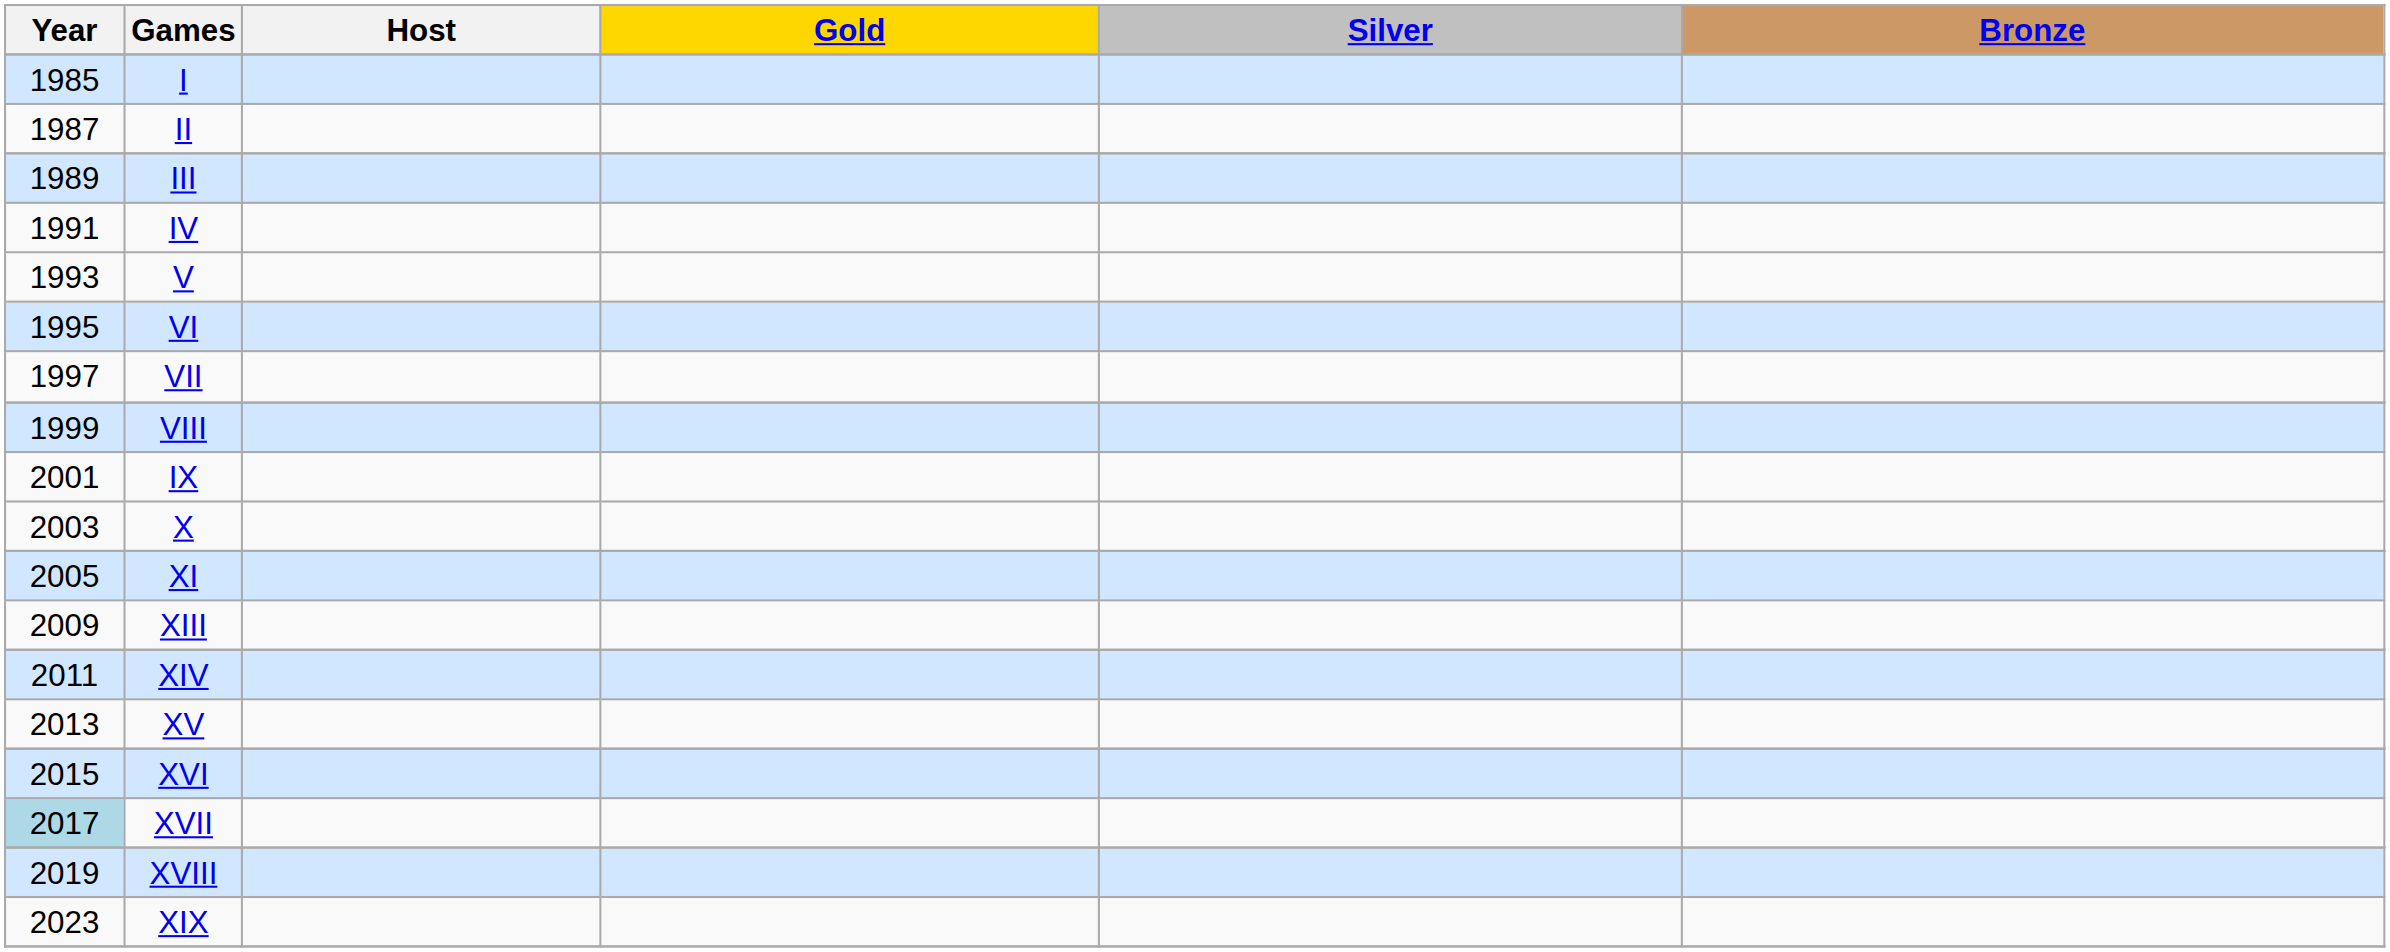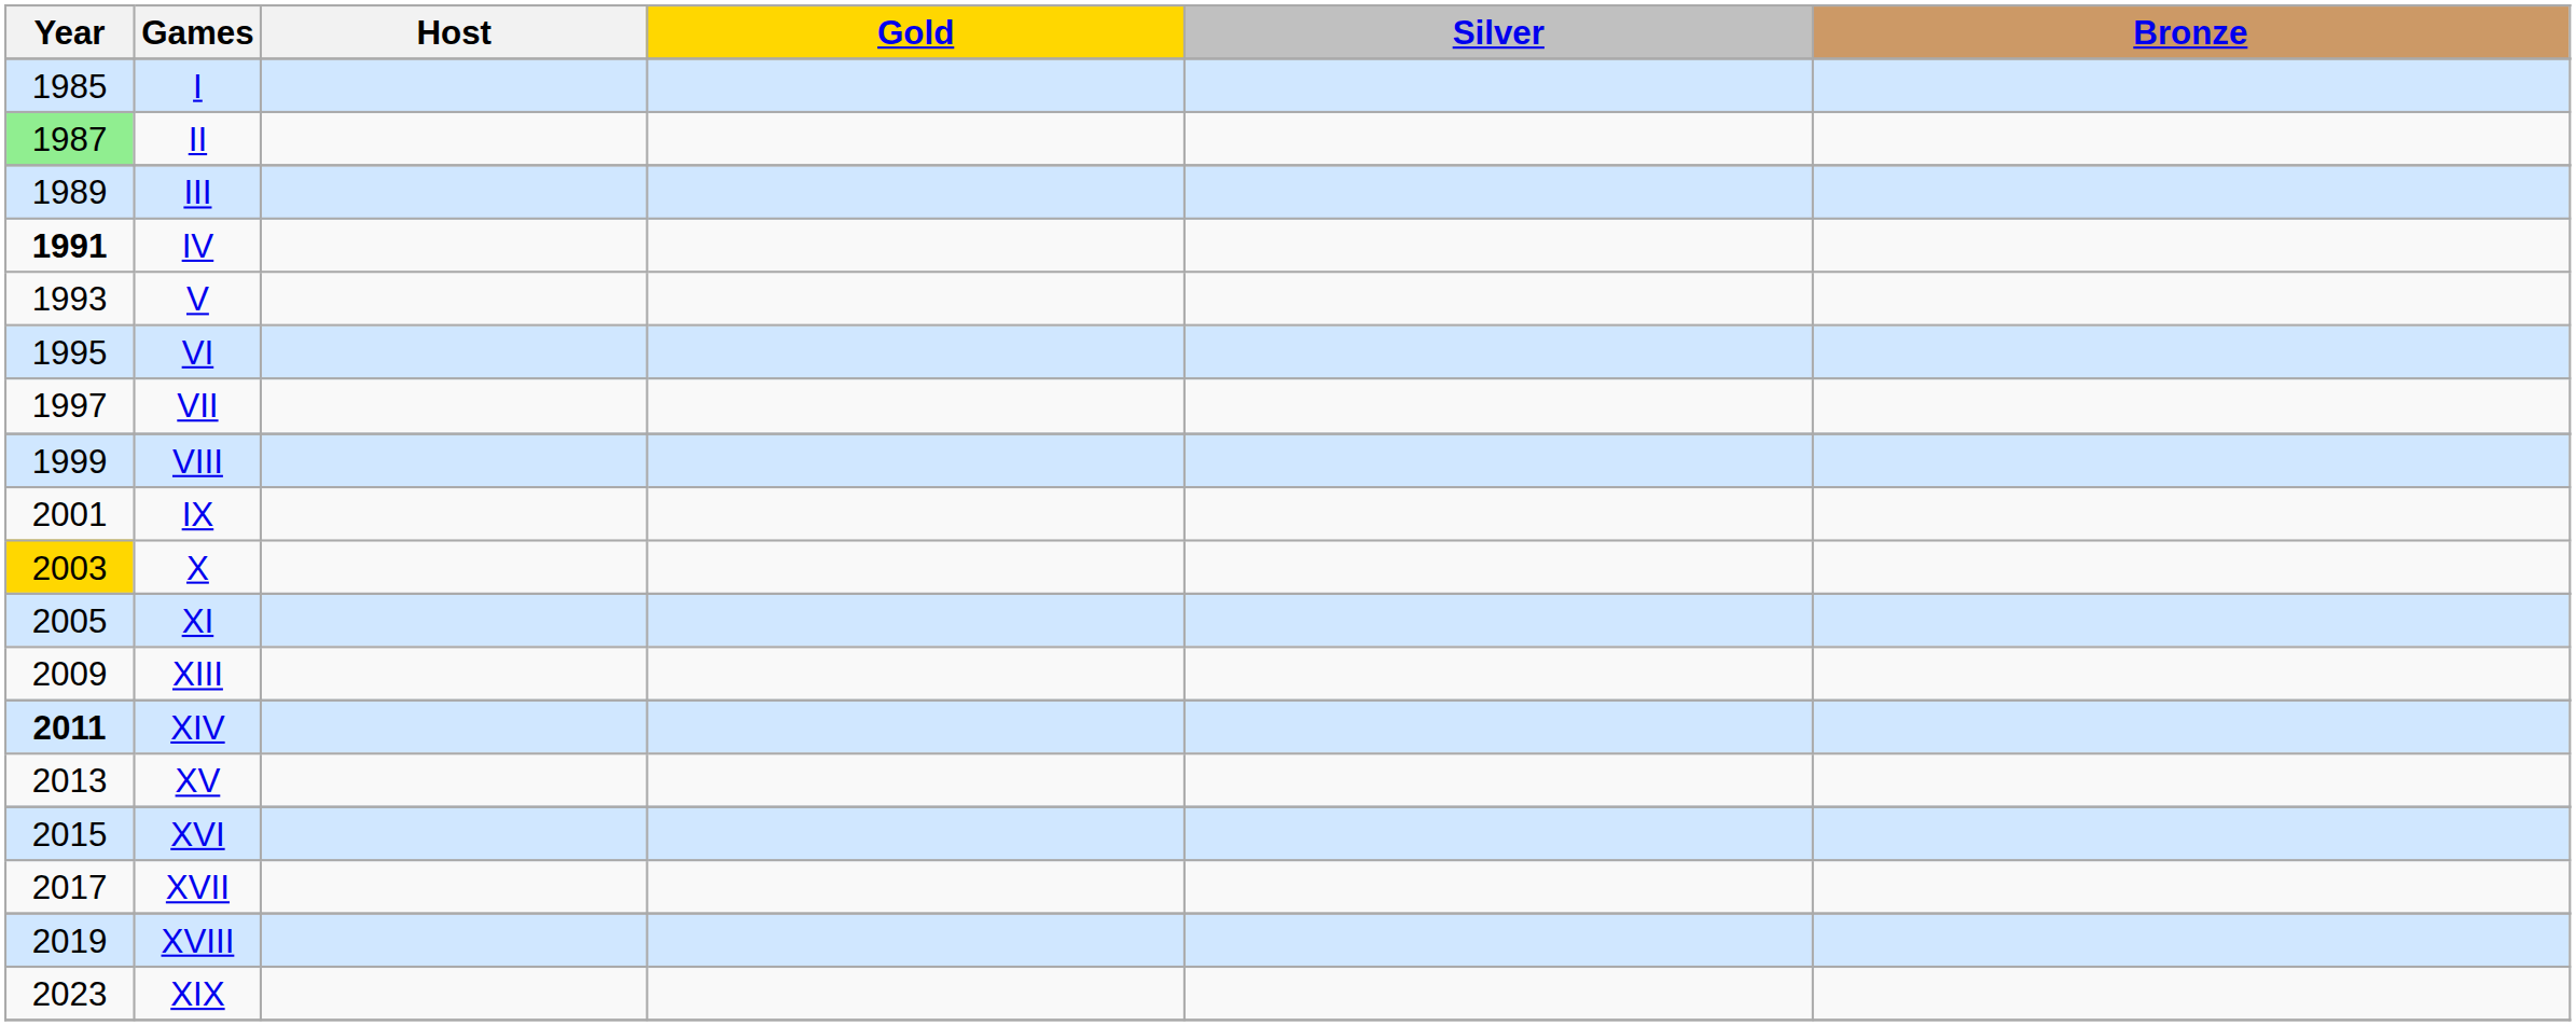II | Year: no background -> lightgreen background
IV | Year: normal -> bold
X | Year: no background -> gold background
XIV | Year: normal -> bold
XVII | Year: lightblue background -> no background
